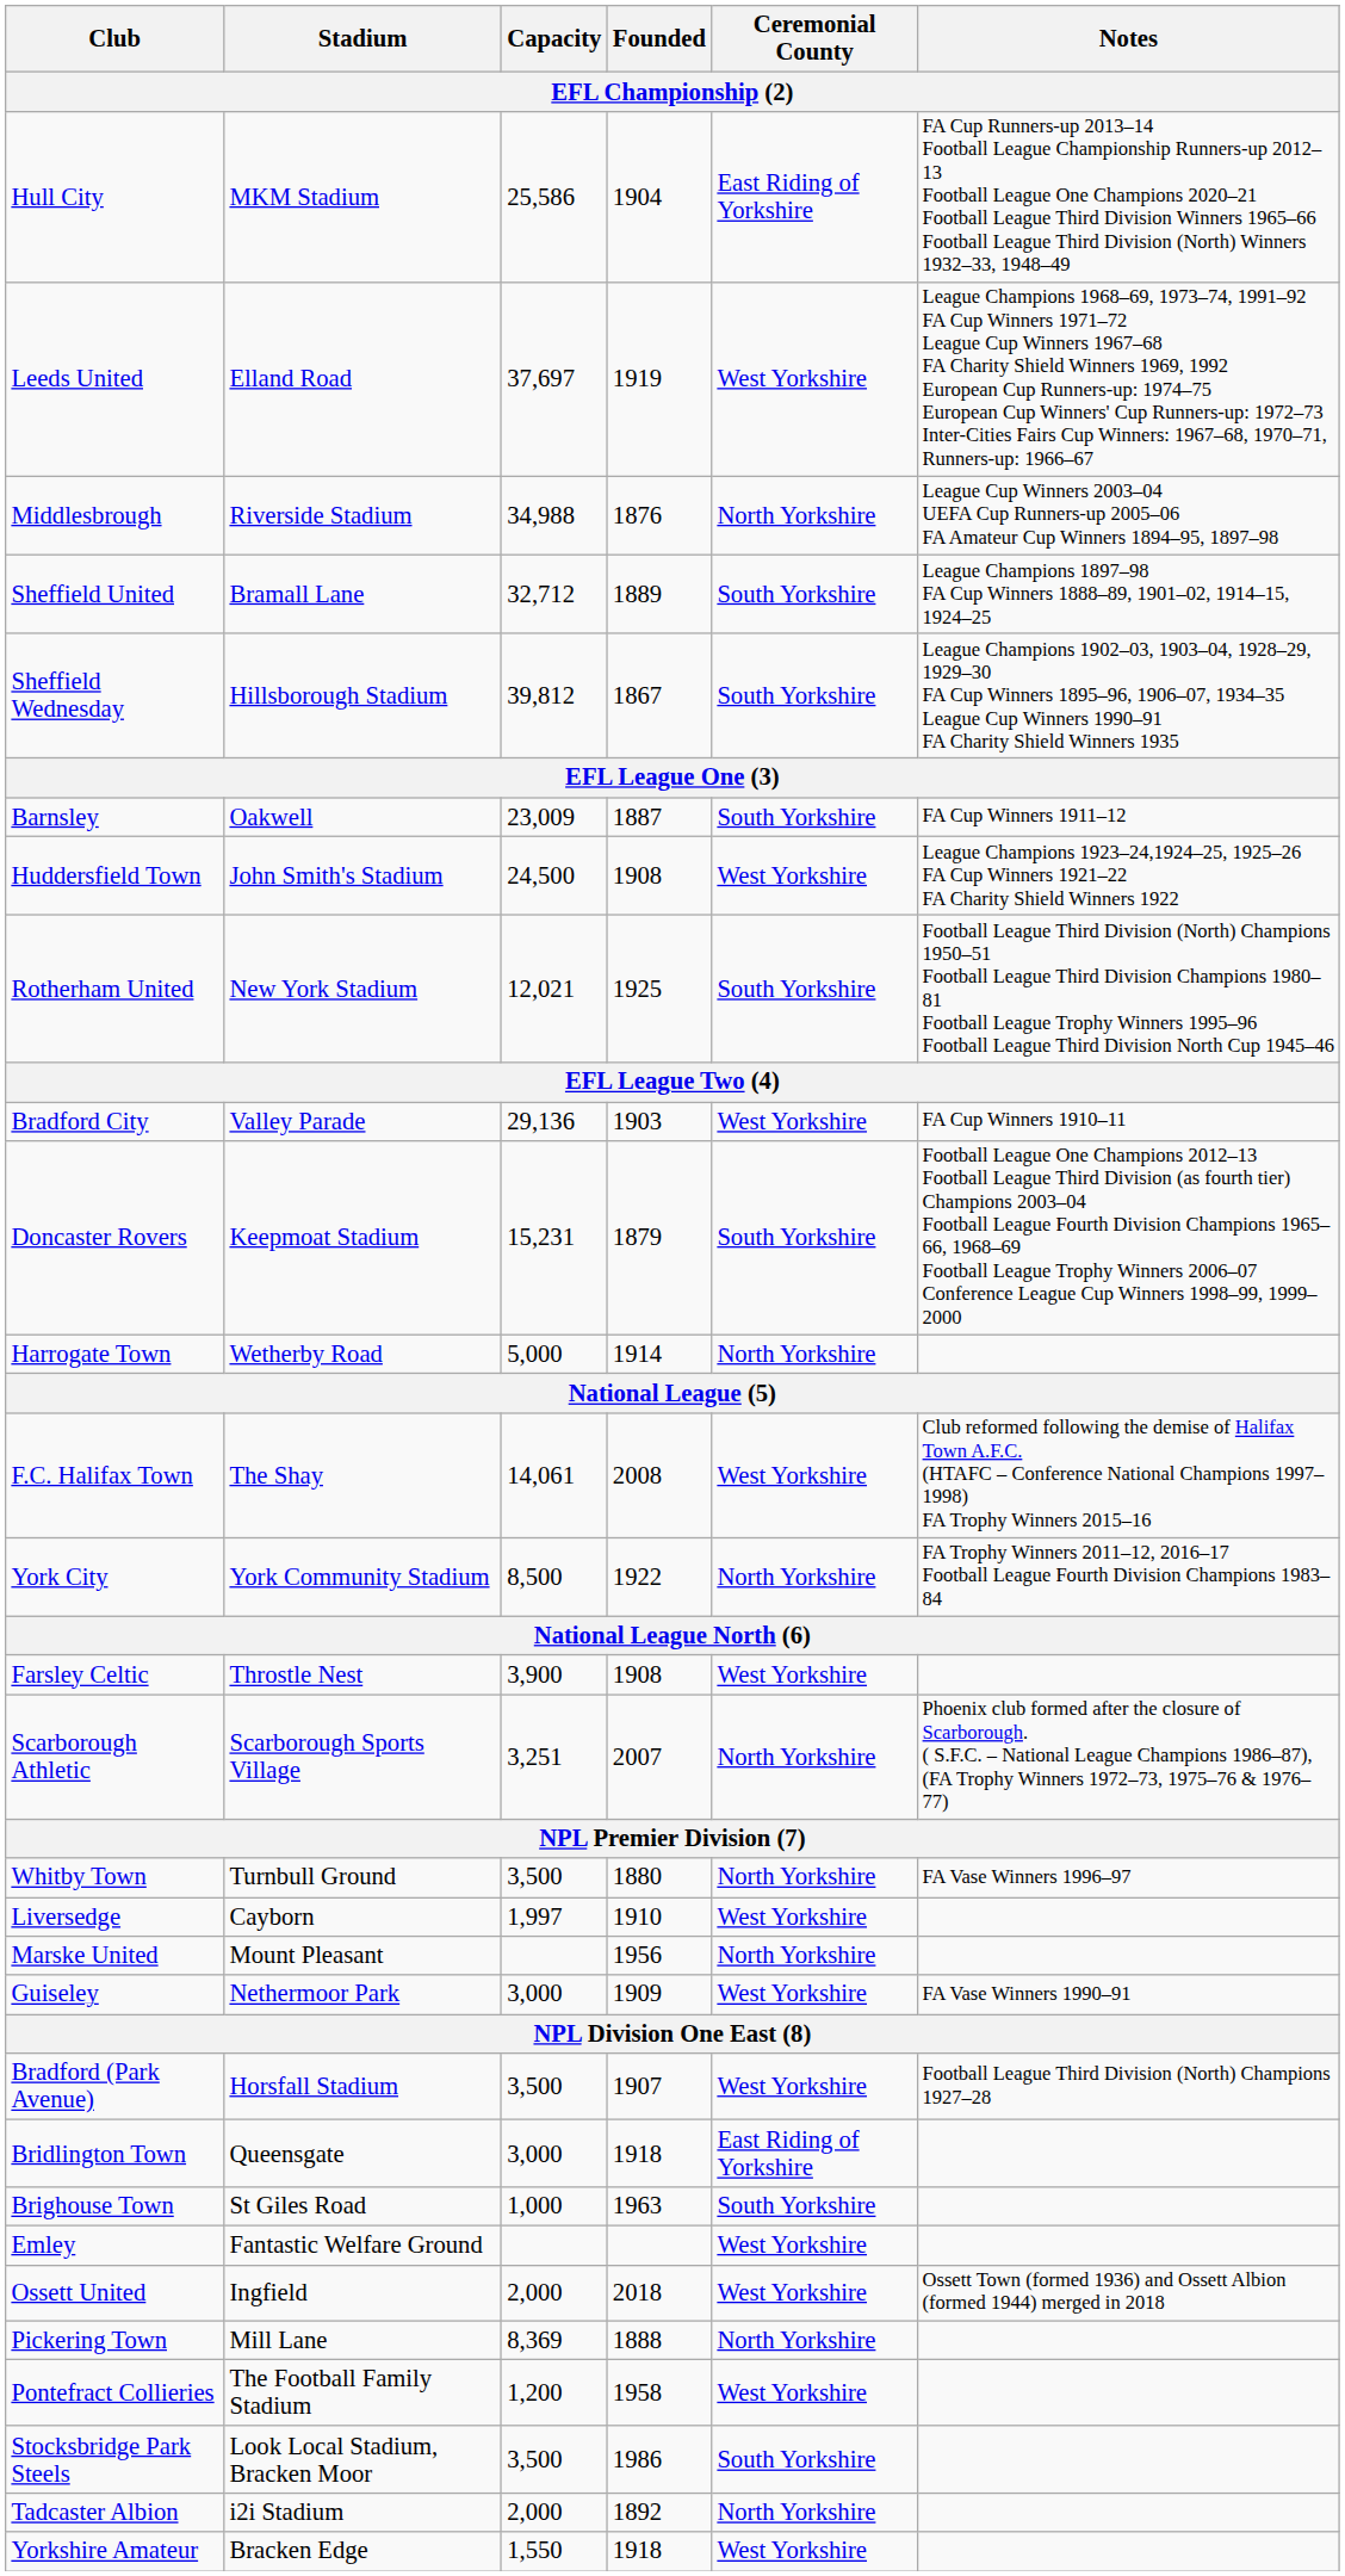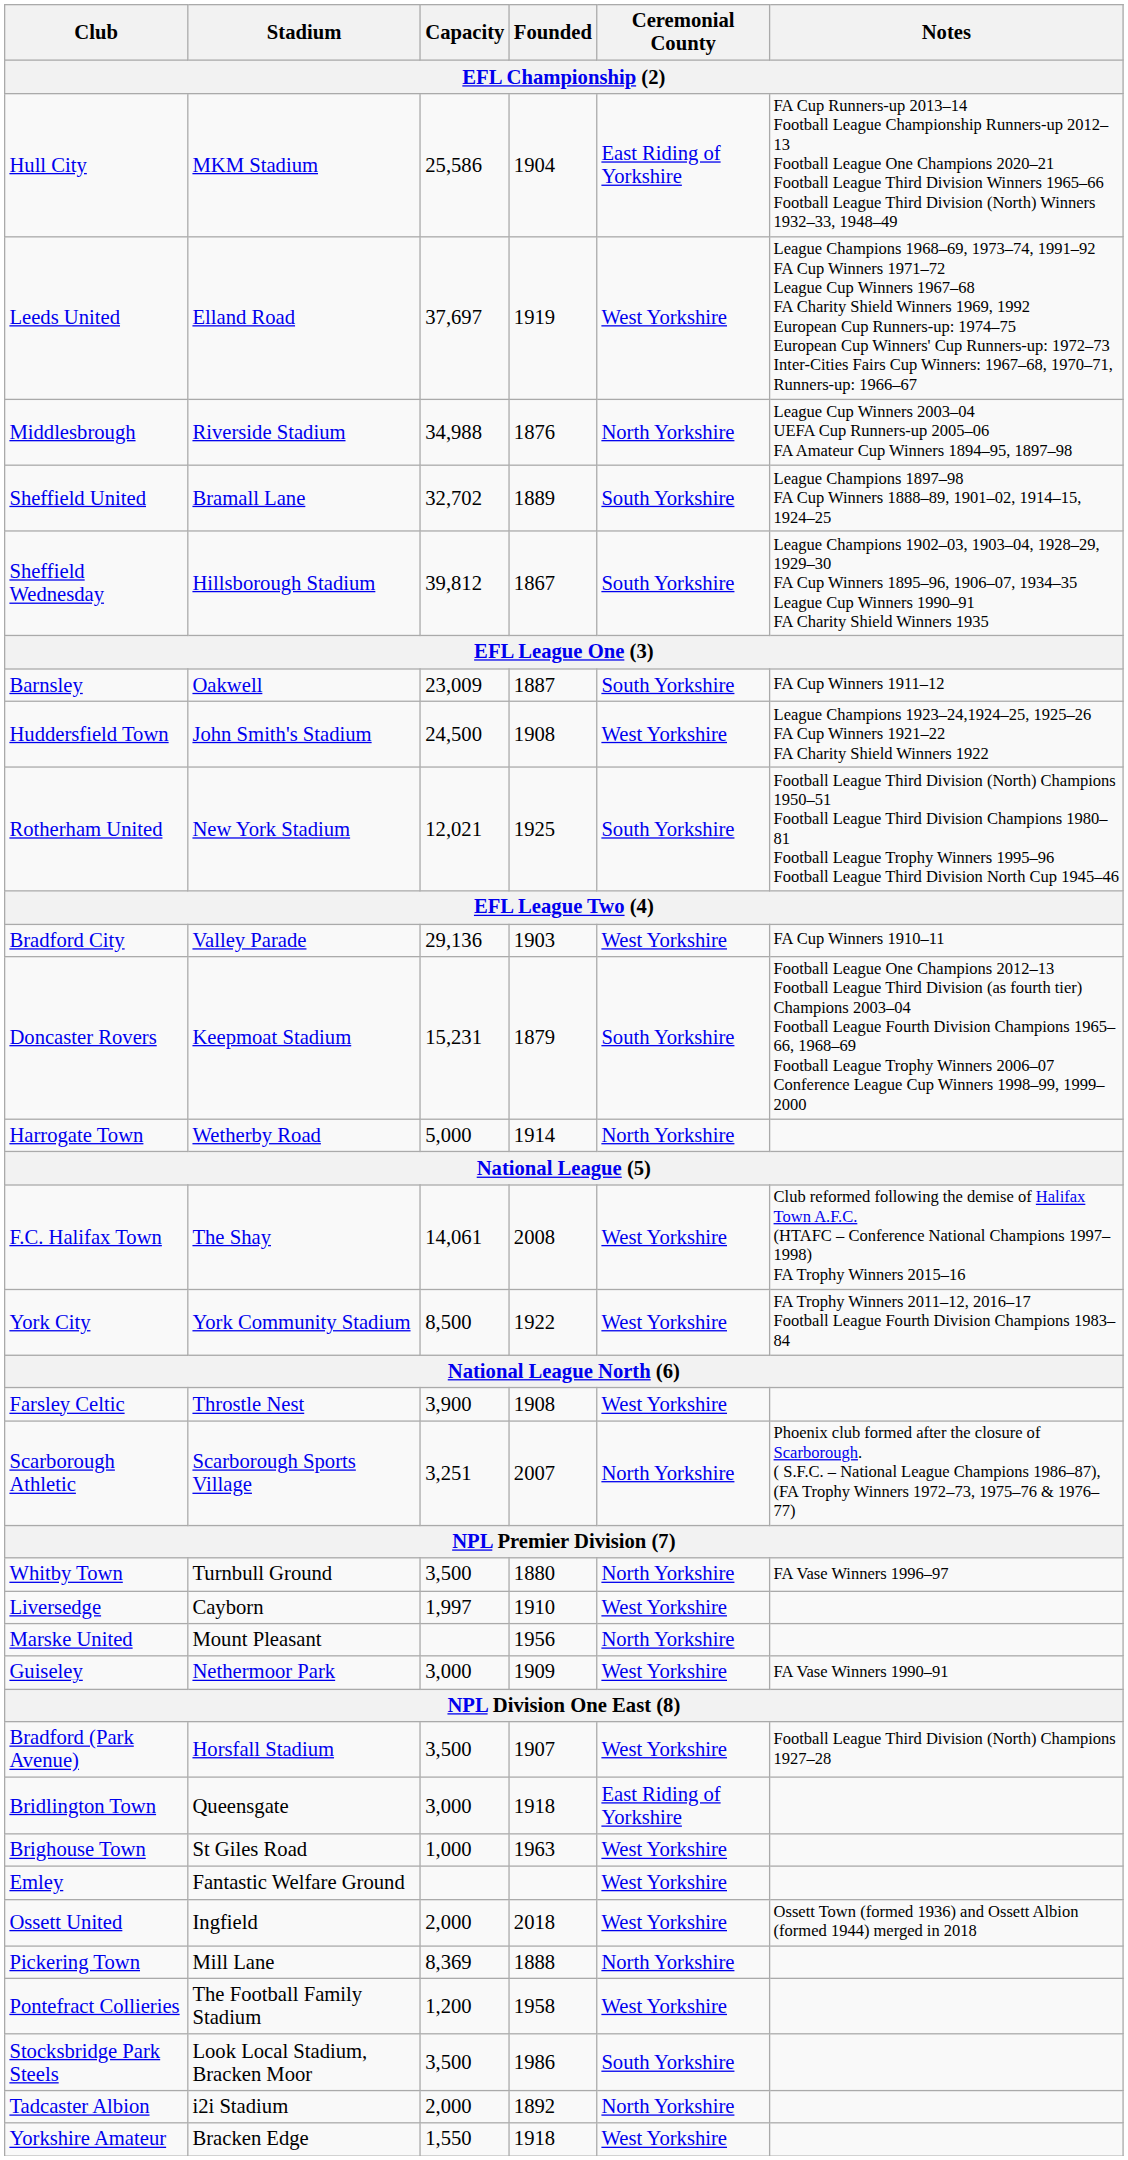Sheffield United | Capacity: 32,712 -> 32,702
York City | Ceremonial County: North Yorkshire -> West Yorkshire
Brighouse Town | Ceremonial County: South Yorkshire -> West Yorkshire
